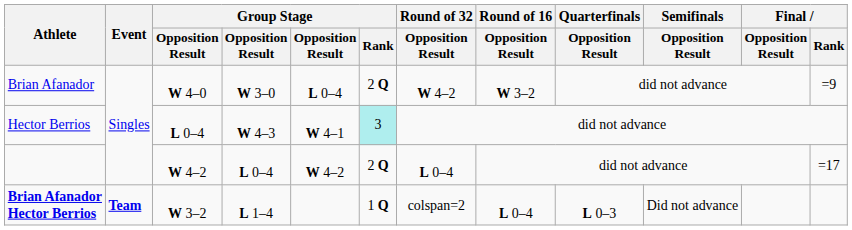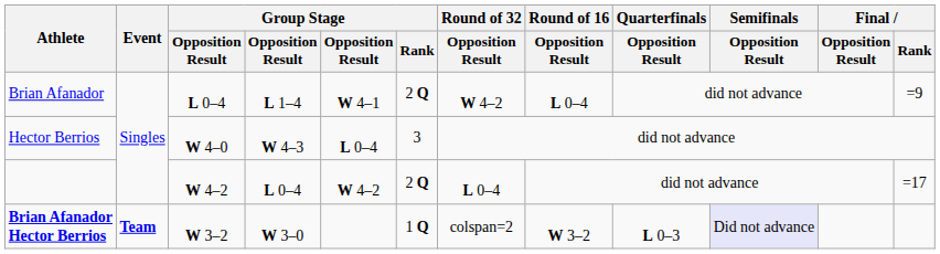Brian Afanador | column 3: W 4–0 -> L 0–4
Brian Afanador | column 4: W 3–0 -> L 1–4
Brian Afanador | column 5: L 0–4 -> W 4–1
Brian Afanador | Round of 16 / Opposition Result: W 3–2 -> L 0–4
Hector Berrios | column 3: L 0–4 -> W 4–0
Hector Berrios | column 5: W 4–1 -> L 0–4
Hector Berrios | Group Stage / Rank: paleturquoise background -> no background
Brian Afanador Hector Berrios | column 4: L 1–4 -> W 3–0
Brian Afanador Hector Berrios | Round of 16 / Opposition Result: L 0–4 -> W 3–2
Brian Afanador Hector Berrios | Semifinals / Opposition Result: no background -> lavender background
